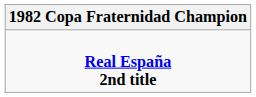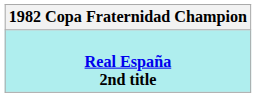row 2 | column 1: no background -> paleturquoise background
